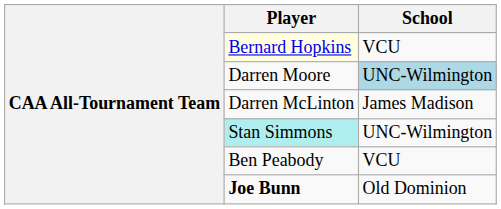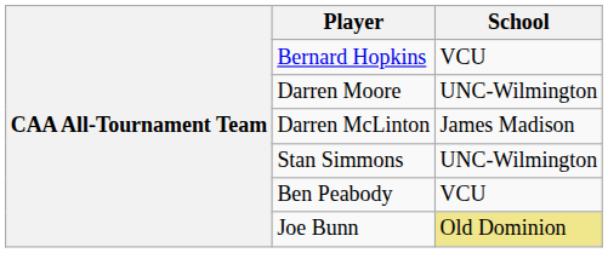row 2 | Player: lightyellow background -> no background
row 3 | School: lightblue background -> no background
row 5 | Player: paleturquoise background -> no background
row 7 | Player: bold -> normal
row 7 | School: no background -> khaki background
